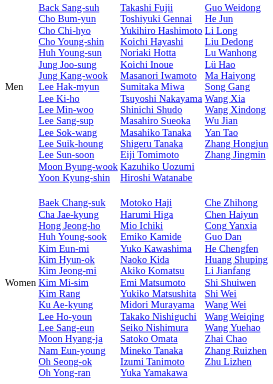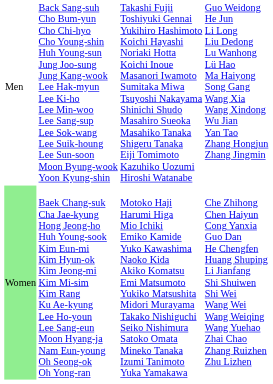Women | column 1: no background -> lightgreen background
